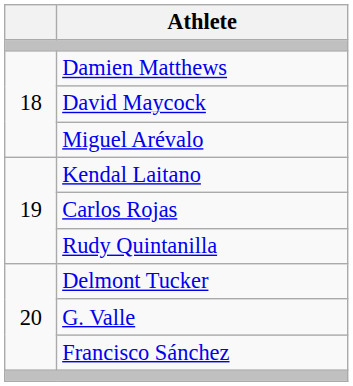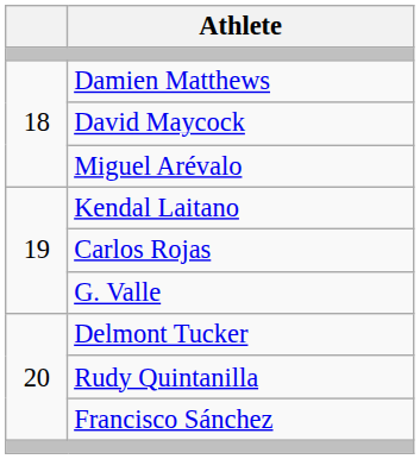row 8 | Athlete: Rudy Quintanilla -> G. Valle
row 10 | Athlete: G. Valle -> Rudy Quintanilla
